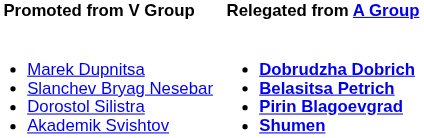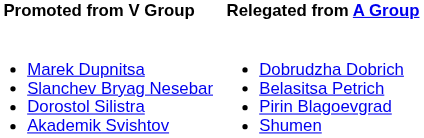row 2 | Relegated from A Group: bold -> normal
